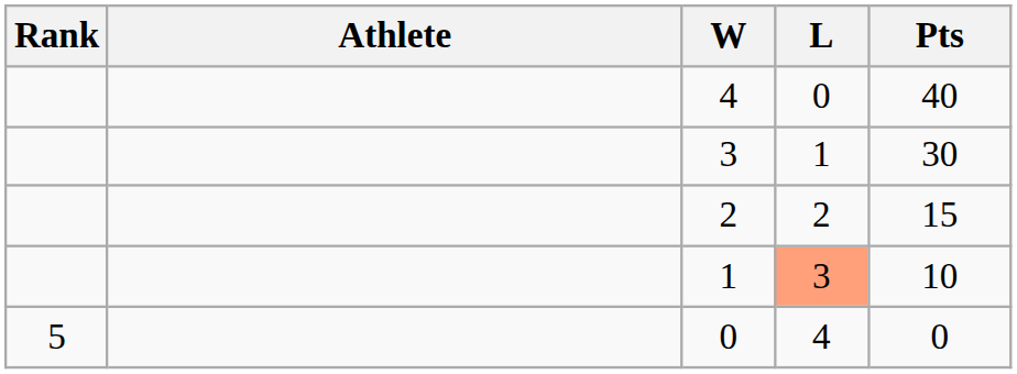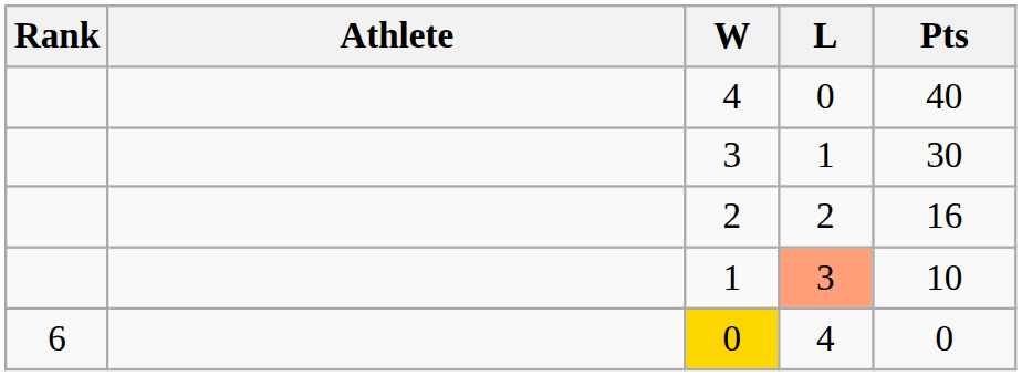row 4 | Pts: 15 -> 16
row 6 | Rank: 5 -> 6
row 6 | W: no background -> gold background
